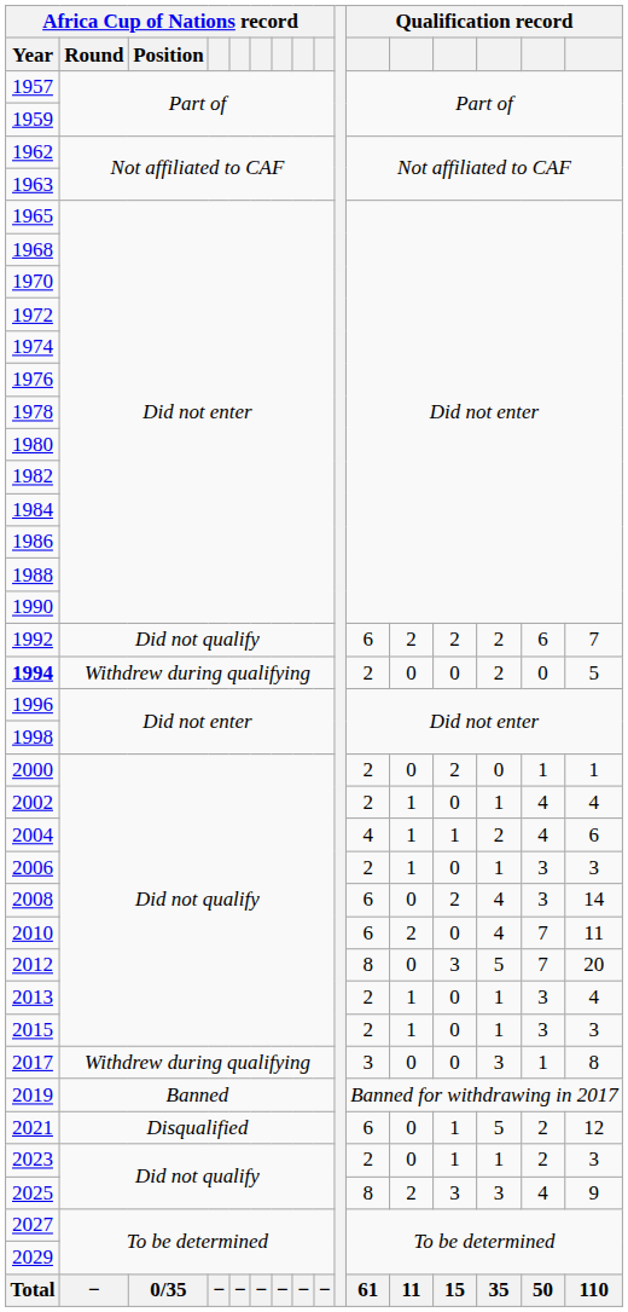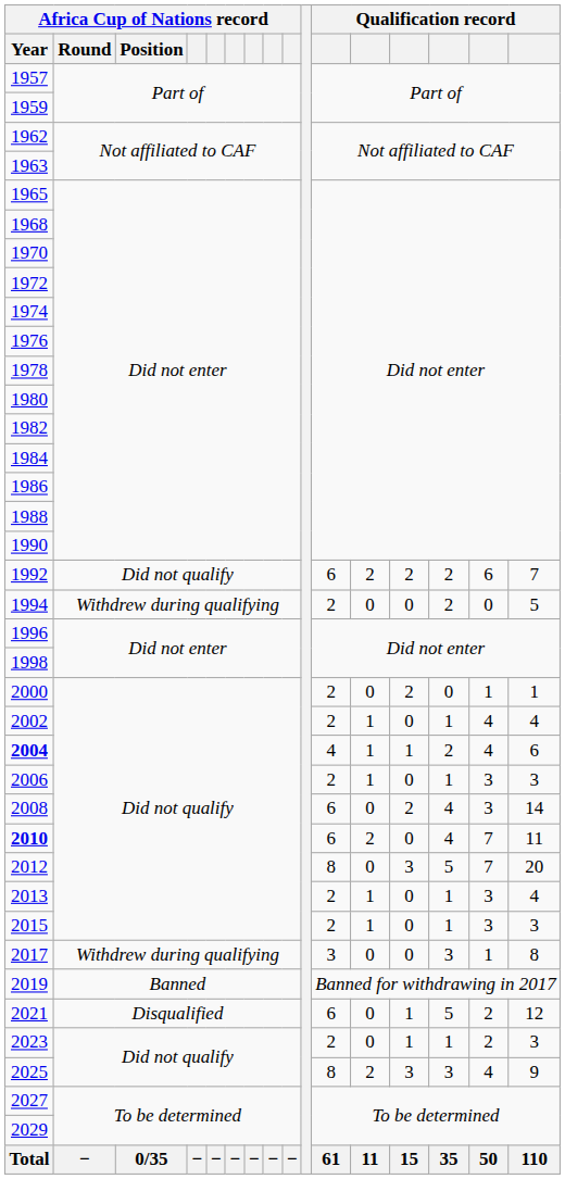1994 | Africa Cup of Nations record / Year: bold -> normal
2004 | Africa Cup of Nations record / Year: normal -> bold
2010 | Africa Cup of Nations record / Year: normal -> bold
